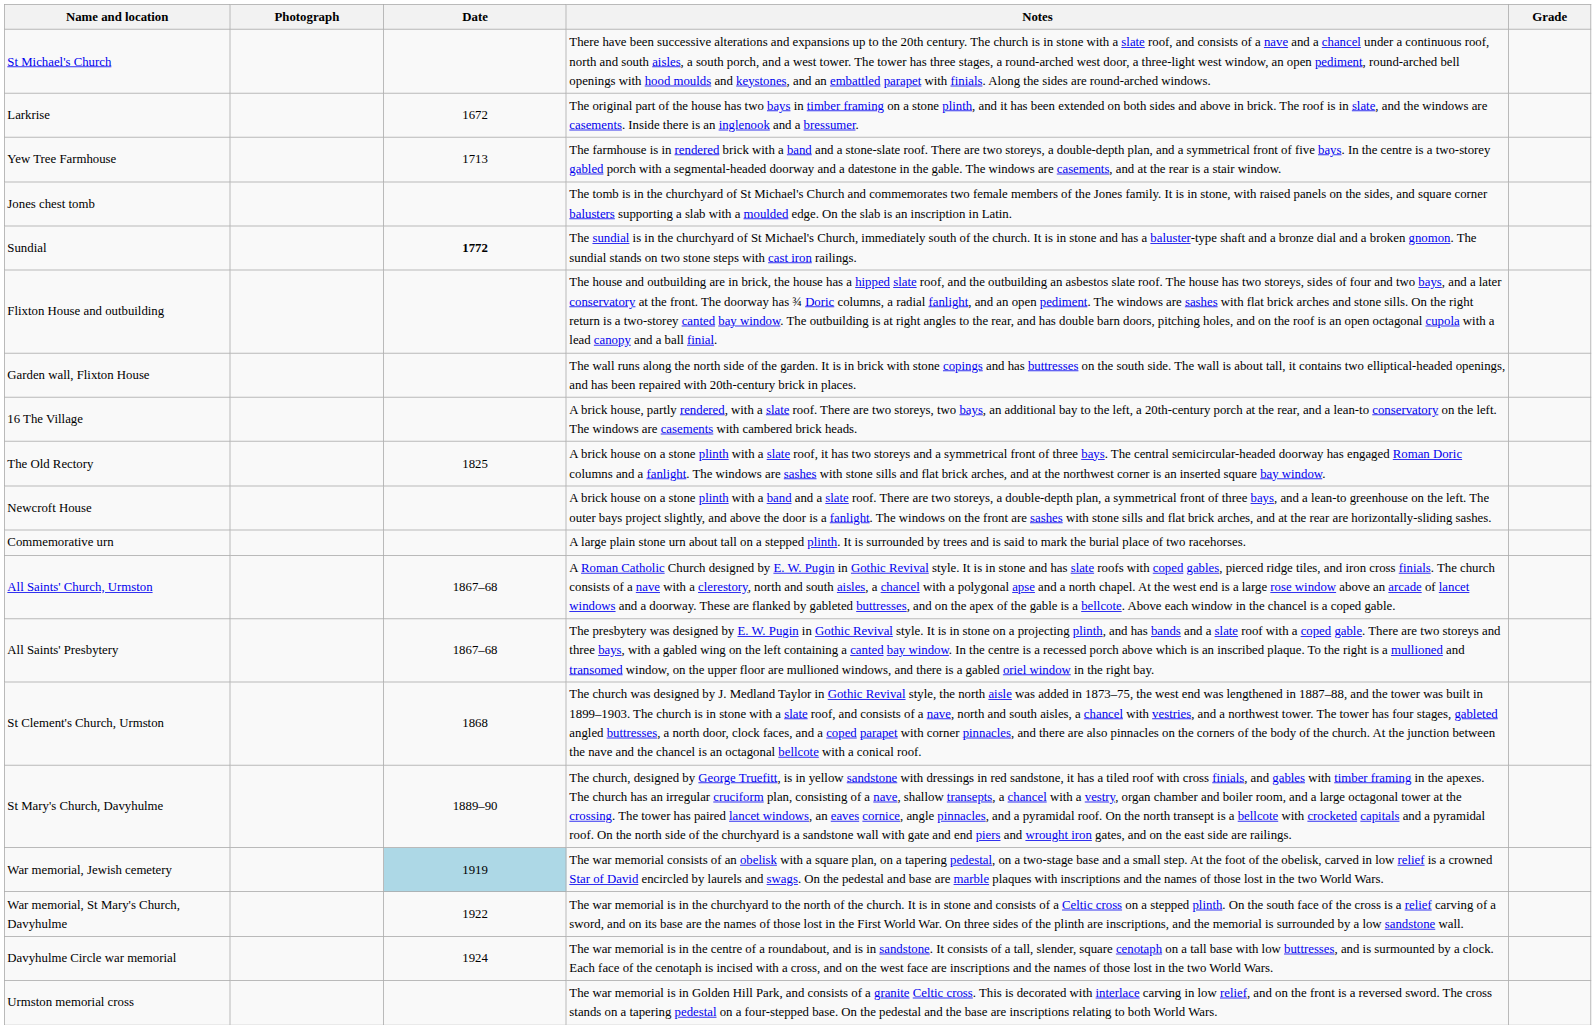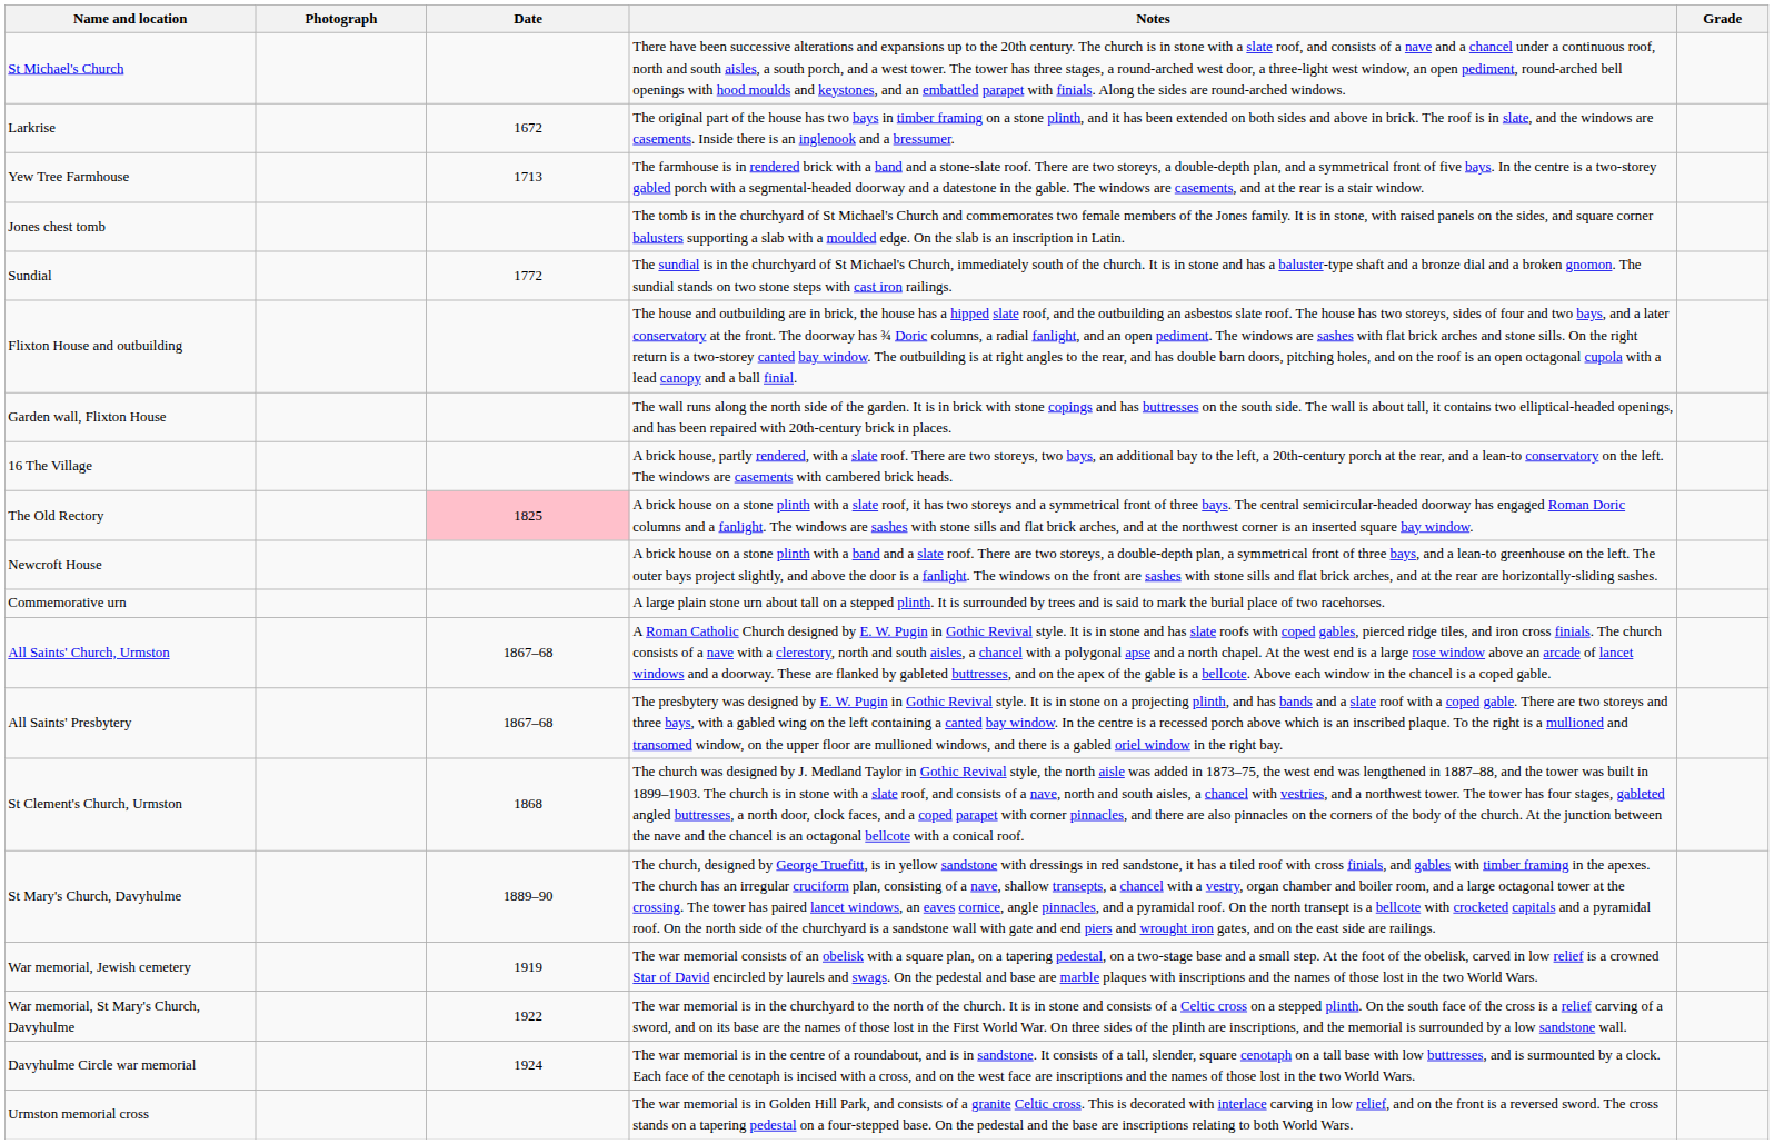Sundial | Date: bold -> normal
The Old Rectory | Date: no background -> pink background
War memorial, Jewish cemetery | Date: lightblue background -> no background
